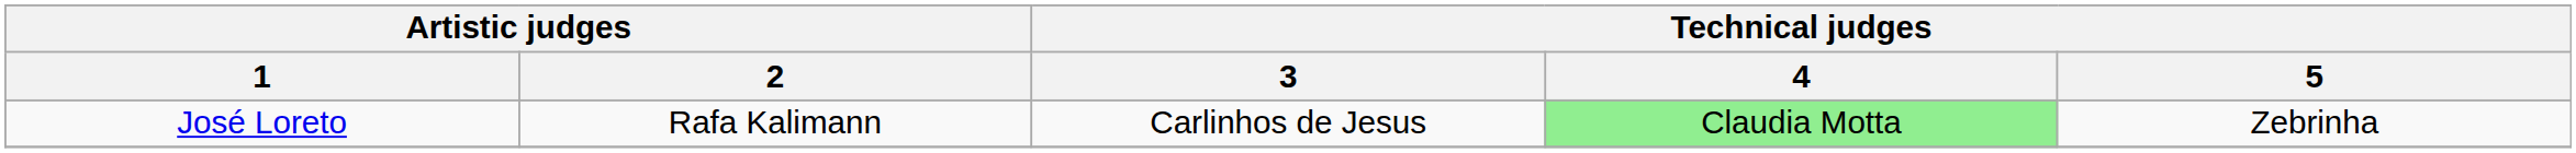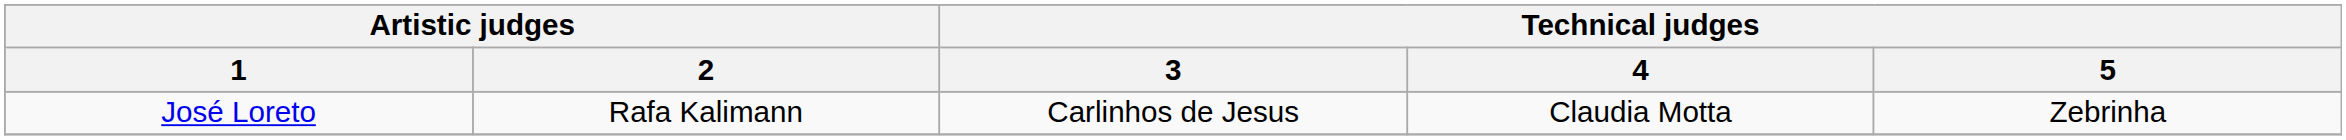José Loreto | Technical judges / 4: lightgreen background -> no background
